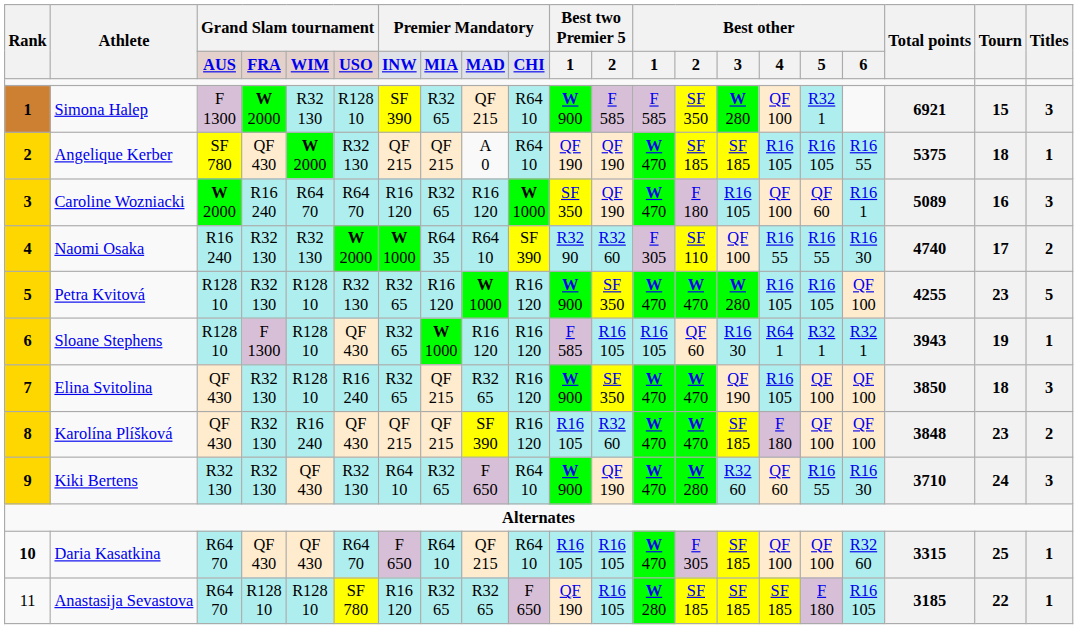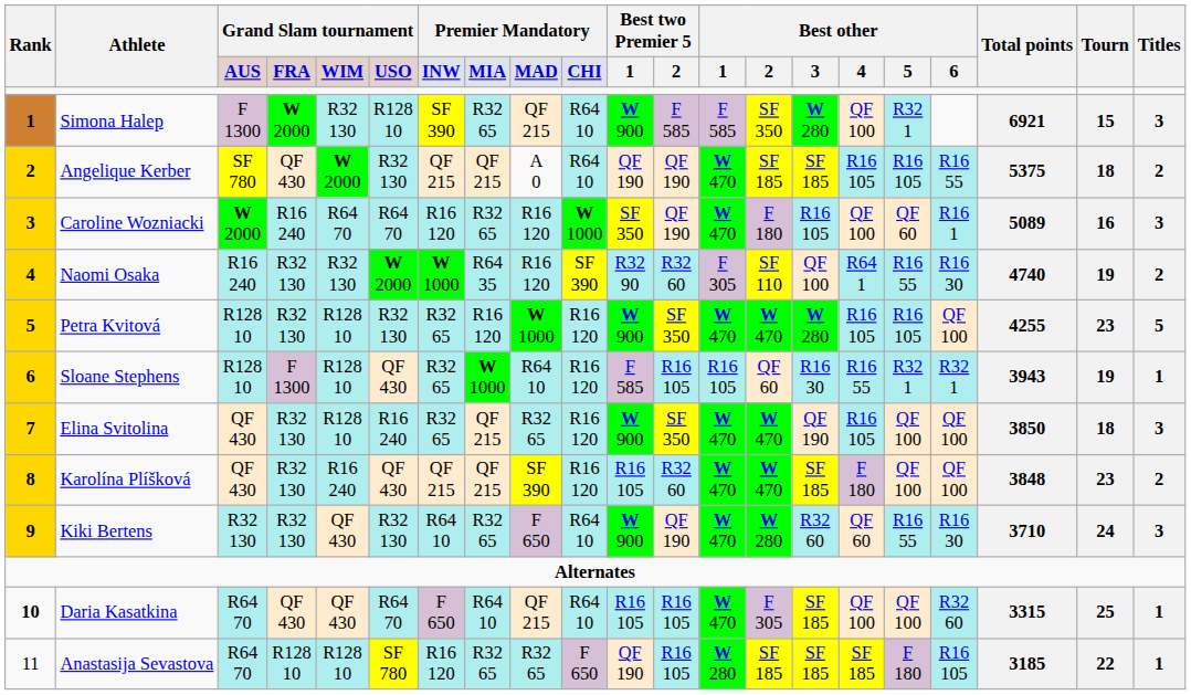Angelique Kerber | Titles: 1 -> 2
Naomi Osaka | column 9: R64 10 -> R16 120
Naomi Osaka | column 16: R16 55 -> R64 1
Naomi Osaka | Tourn: 17 -> 19
Sloane Stephens | column 9: R16 120 -> R64 10
Sloane Stephens | column 16: R64 1 -> R16 55
